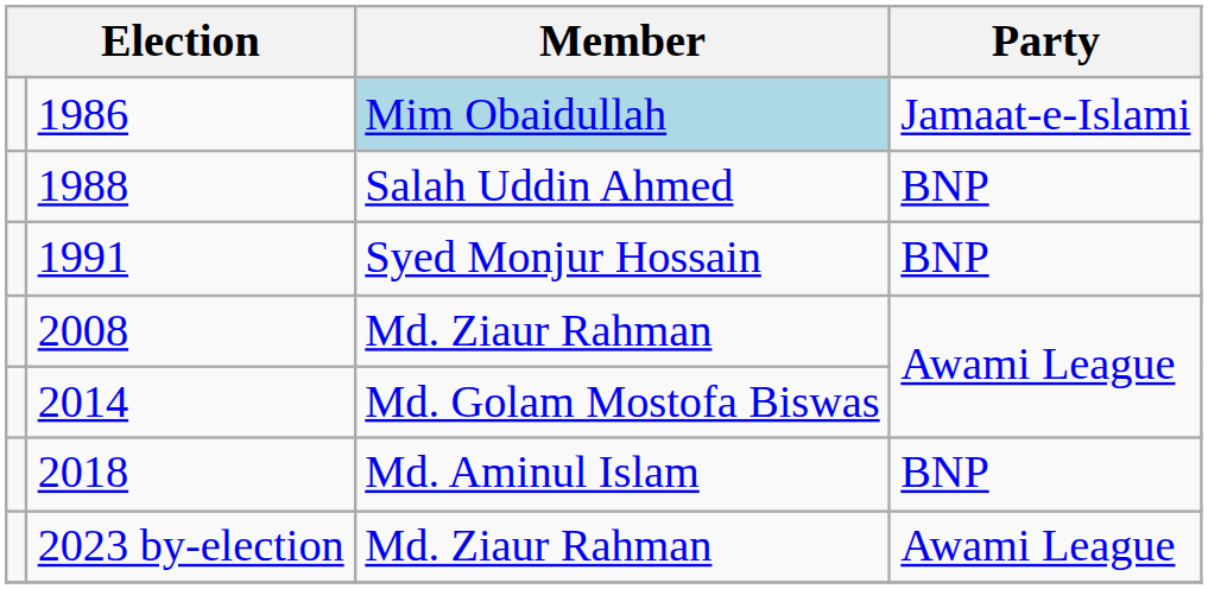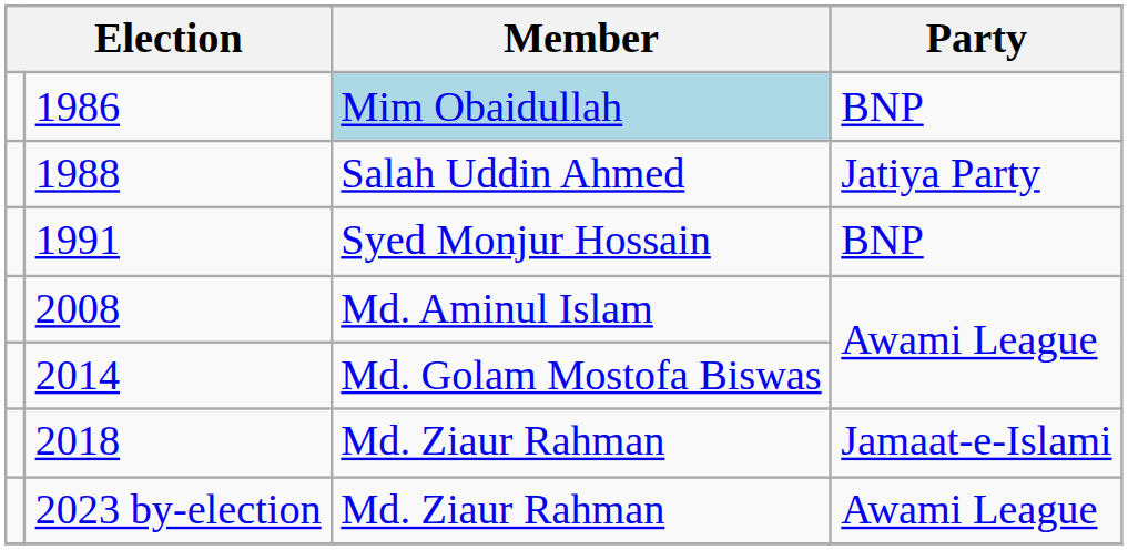1986 | Party: Jamaat-e-Islami -> BNP
1988 | Party: BNP -> Jatiya Party
2008 | Member: Md. Ziaur Rahman -> Md. Aminul Islam
2018 | Member: Md. Aminul Islam -> Md. Ziaur Rahman
2018 | Party: BNP -> Jamaat-e-Islami
